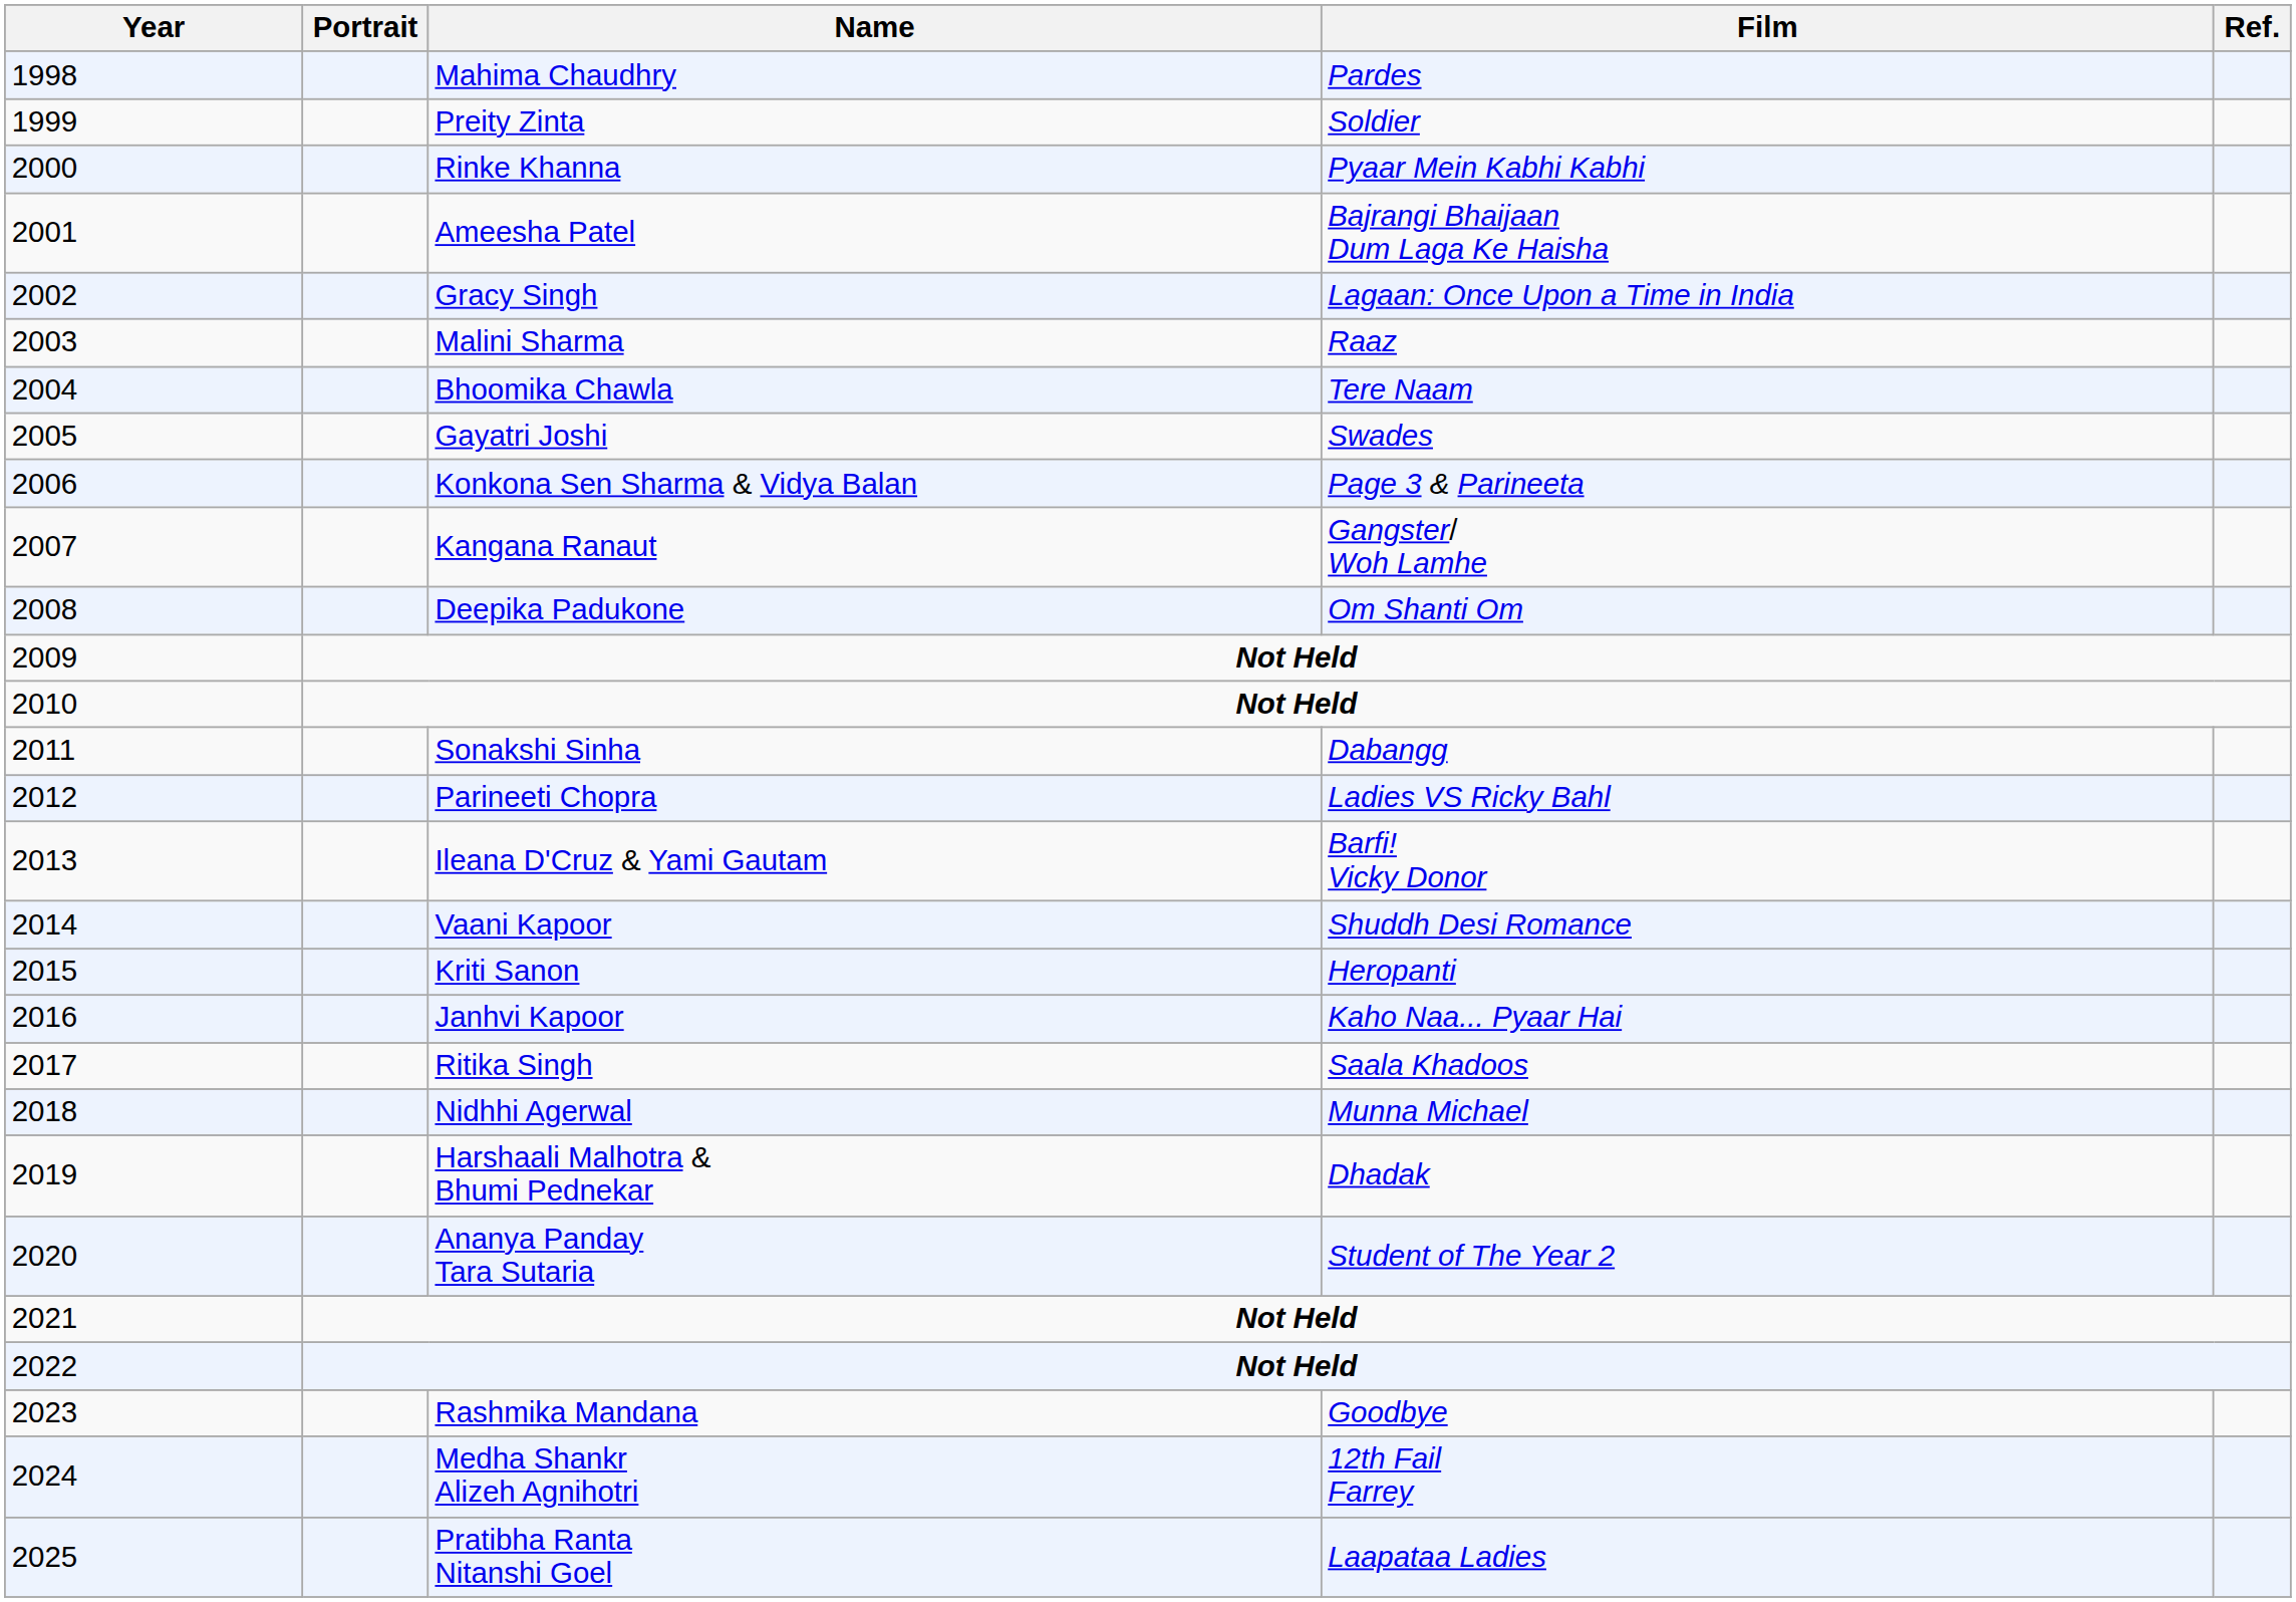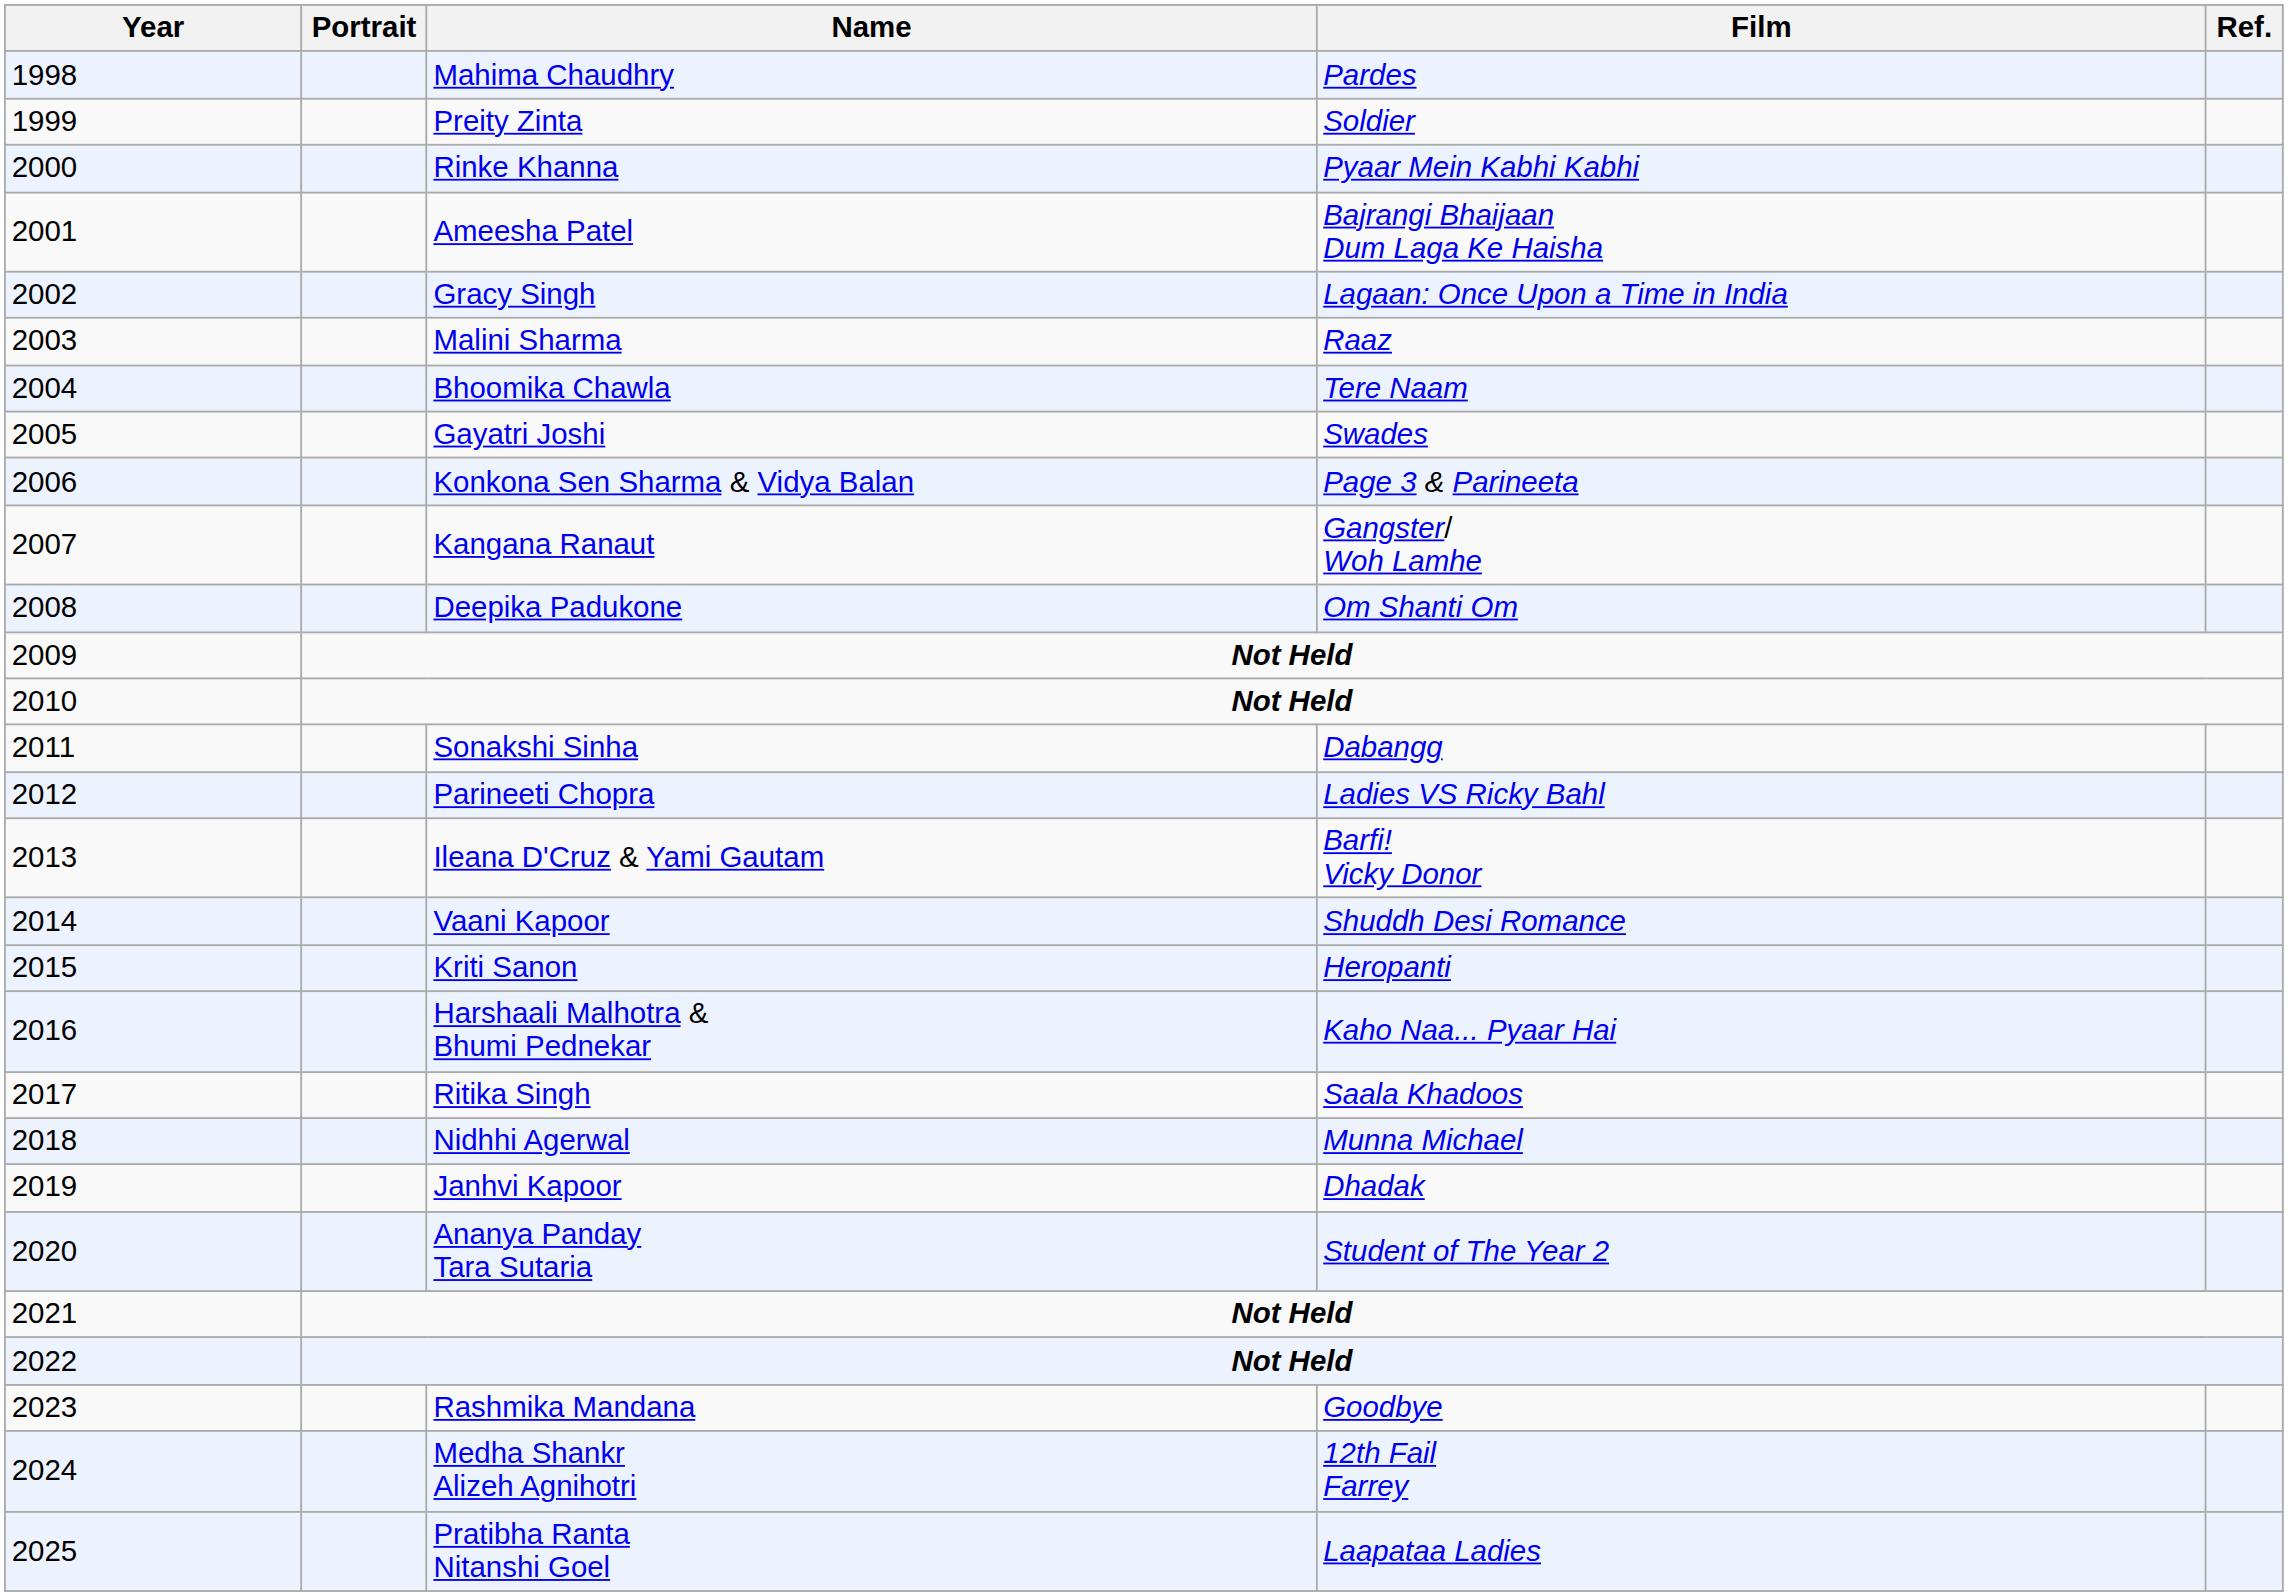2016 | Name: Janhvi Kapoor -> Harshaali Malhotra & Bhumi Pednekar
2019 | Name: Harshaali Malhotra & Bhumi Pednekar -> Janhvi Kapoor
